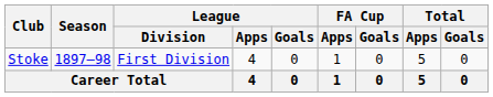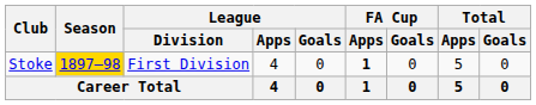Stoke | Season: no background -> gold background
Stoke | FA Cup / Apps: normal -> bold
